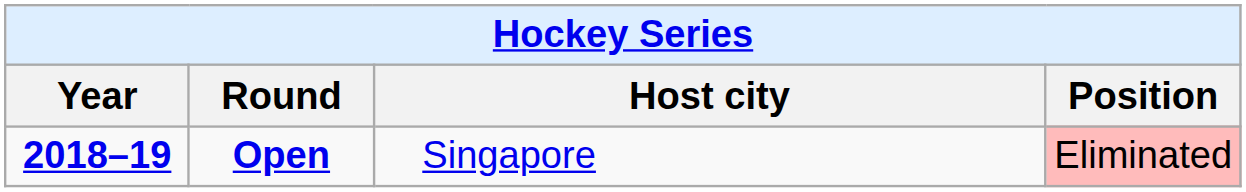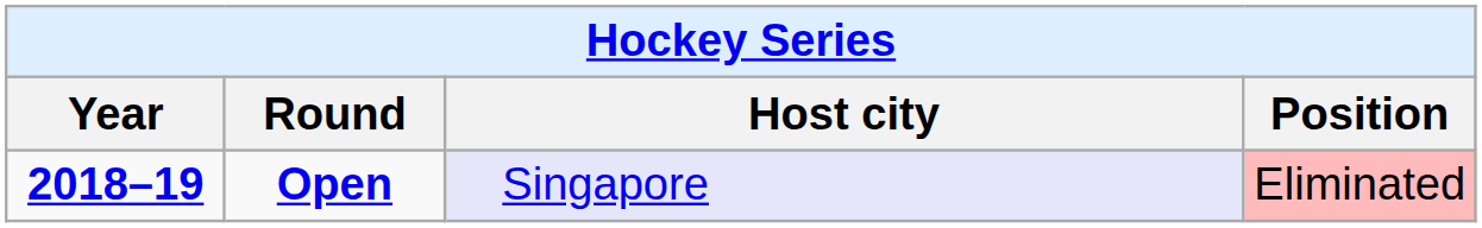Open | Host city: no background -> lavender background
